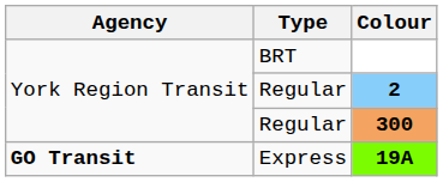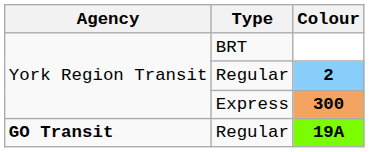300 | Type: Regular -> Express
19A | Type: Express -> Regular
